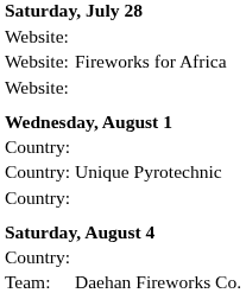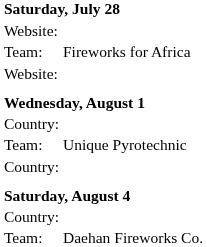row 3 | column 1: Website: -> Team:
row 7 | column 1: Country: -> Team:
